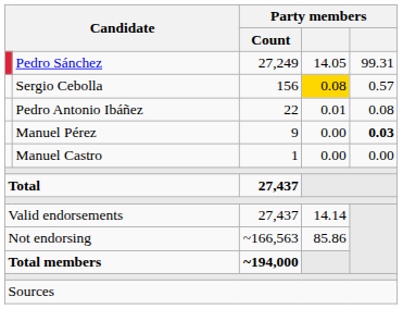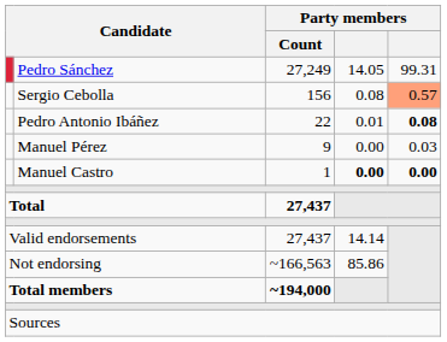Sergio Cebolla | column 4: gold background -> no background
Sergio Cebolla | column 5: no background -> lightsalmon background
Pedro Antonio Ibáñez | column 5: normal -> bold
Manuel Pérez | column 5: bold -> normal
Manuel Castro | column 4: normal -> bold
Manuel Castro | column 5: normal -> bold
